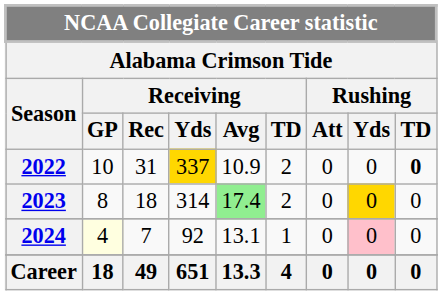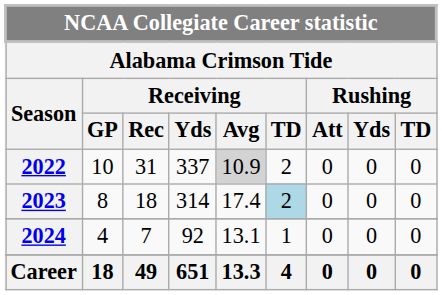2022 | Receiving / Yds: gold background -> no background
2022 | Receiving / Avg: no background -> lightgrey background
2022 | Rushing / TD: bold -> normal
2023 | Receiving / Avg: lightgreen background -> no background
2023 | Receiving / TD: no background -> lightblue background
2023 | Rushing / Yds: gold background -> no background
2024 | Receiving / GP: lightyellow background -> no background
2024 | Rushing / Yds: pink background -> no background
